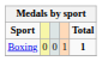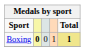Boxing | column 2: normal -> bold
Boxing | Total: no background -> khaki background
